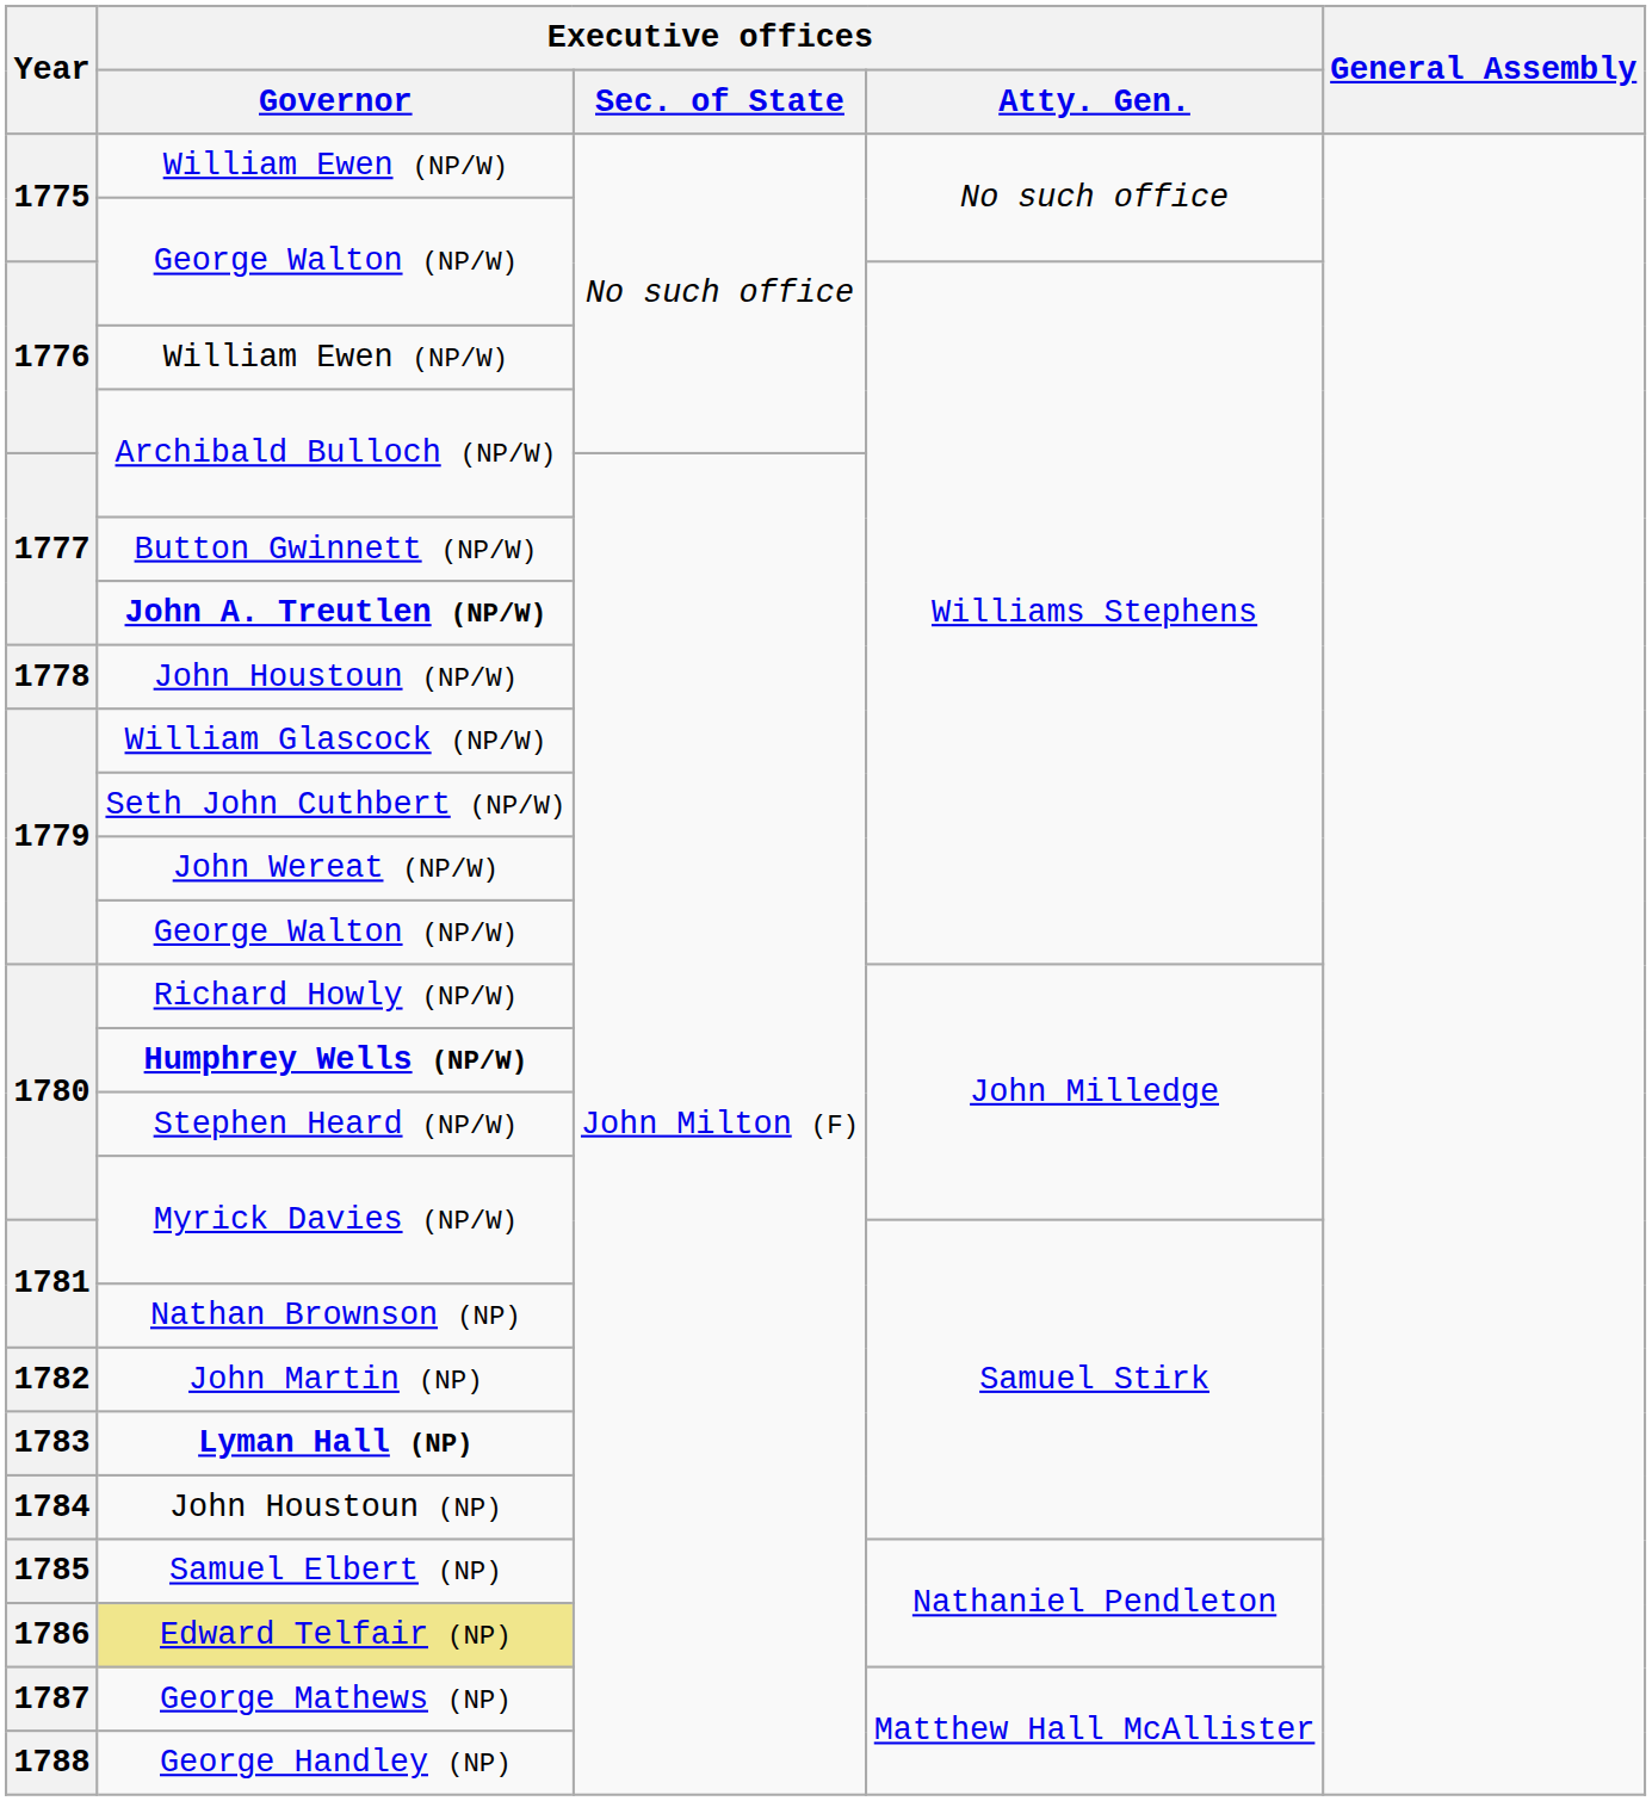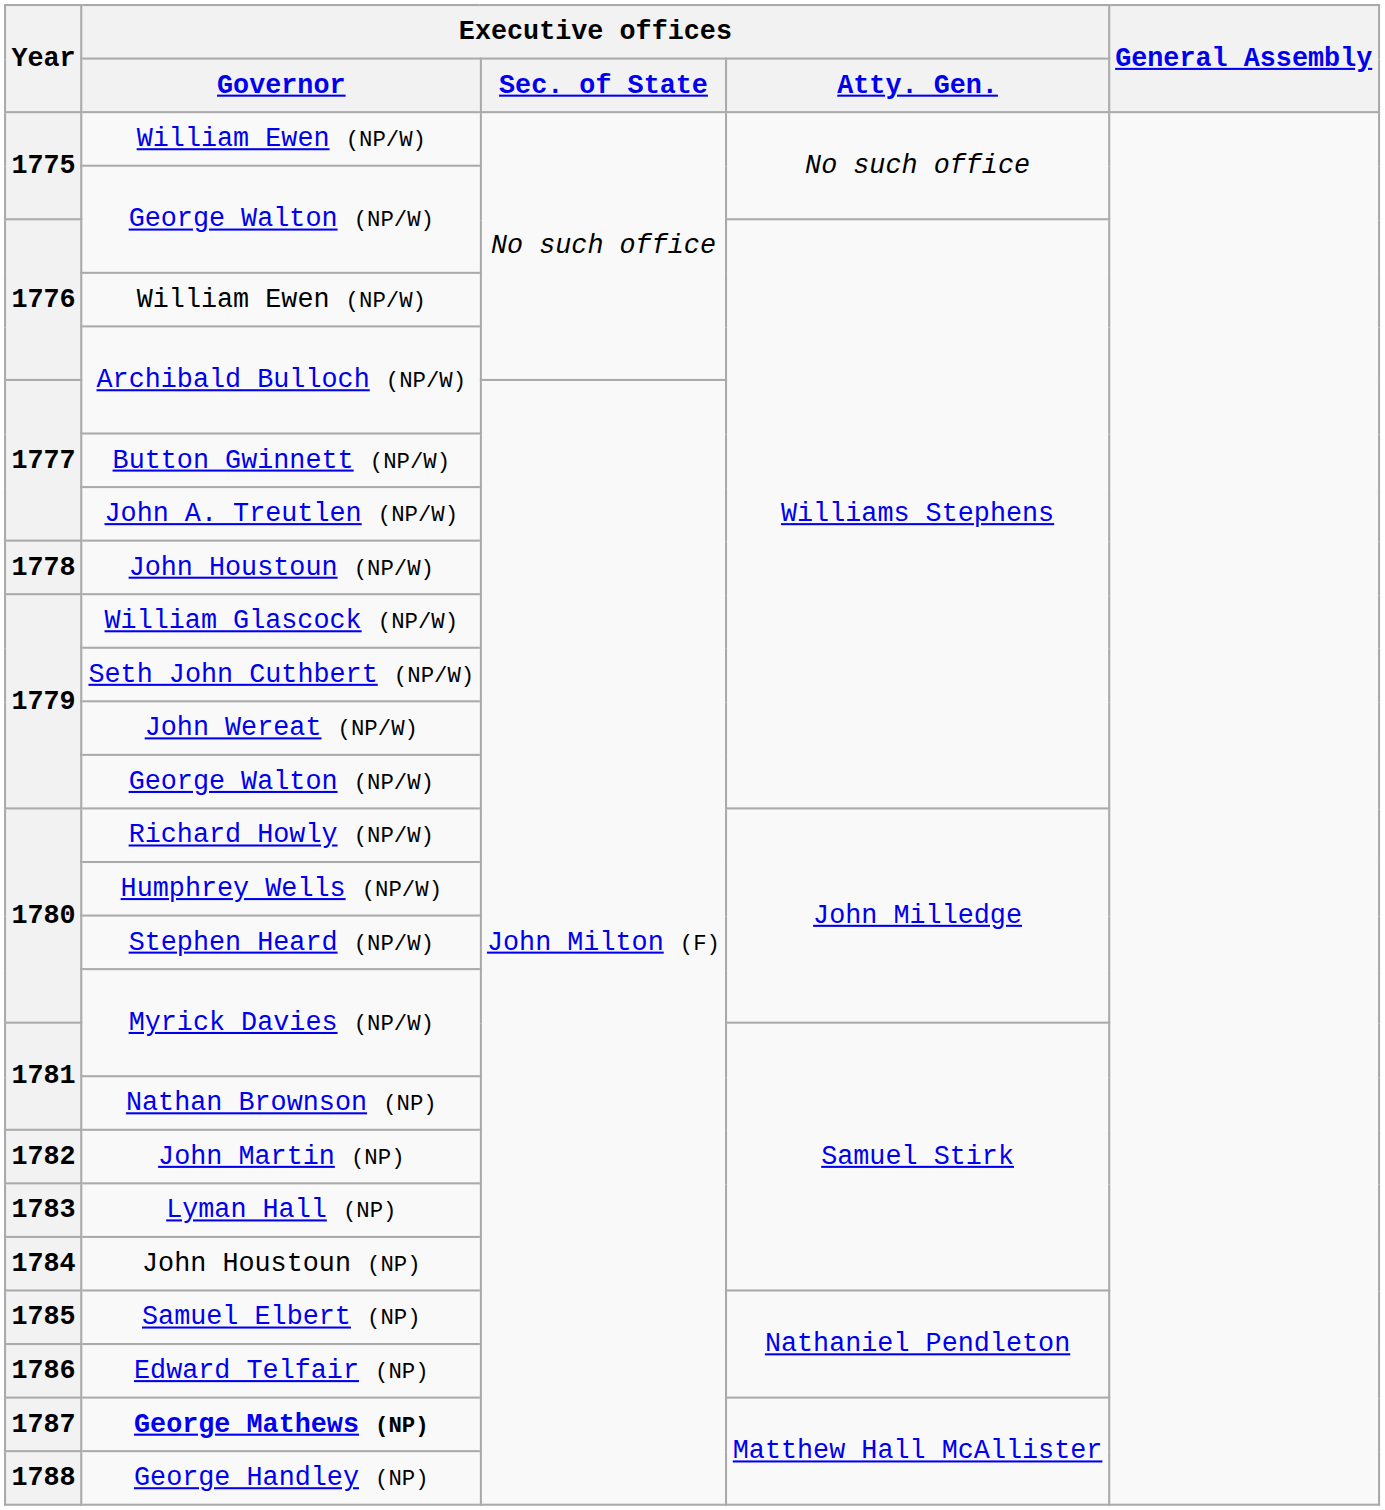John A. Treutlen (NP/W) | Executive offices / Governor: bold -> normal
Humphrey Wells (NP/W) | Executive offices / Governor: bold -> normal
Lyman Hall (NP) | Executive offices / Governor: bold -> normal
Edward Telfair (NP) | Executive offices / Governor: khaki background -> no background
George Mathews (NP) | Executive offices / Governor: normal -> bold
